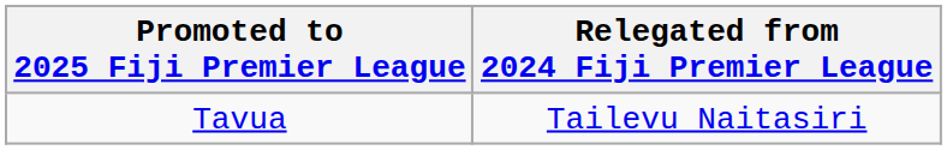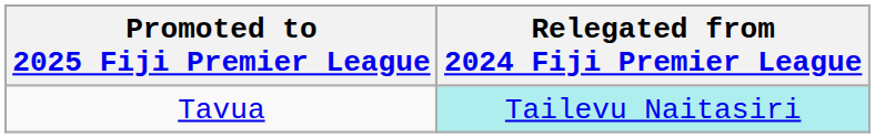Tavua | Relegated from 2024 Fiji Premier League: no background -> paleturquoise background
